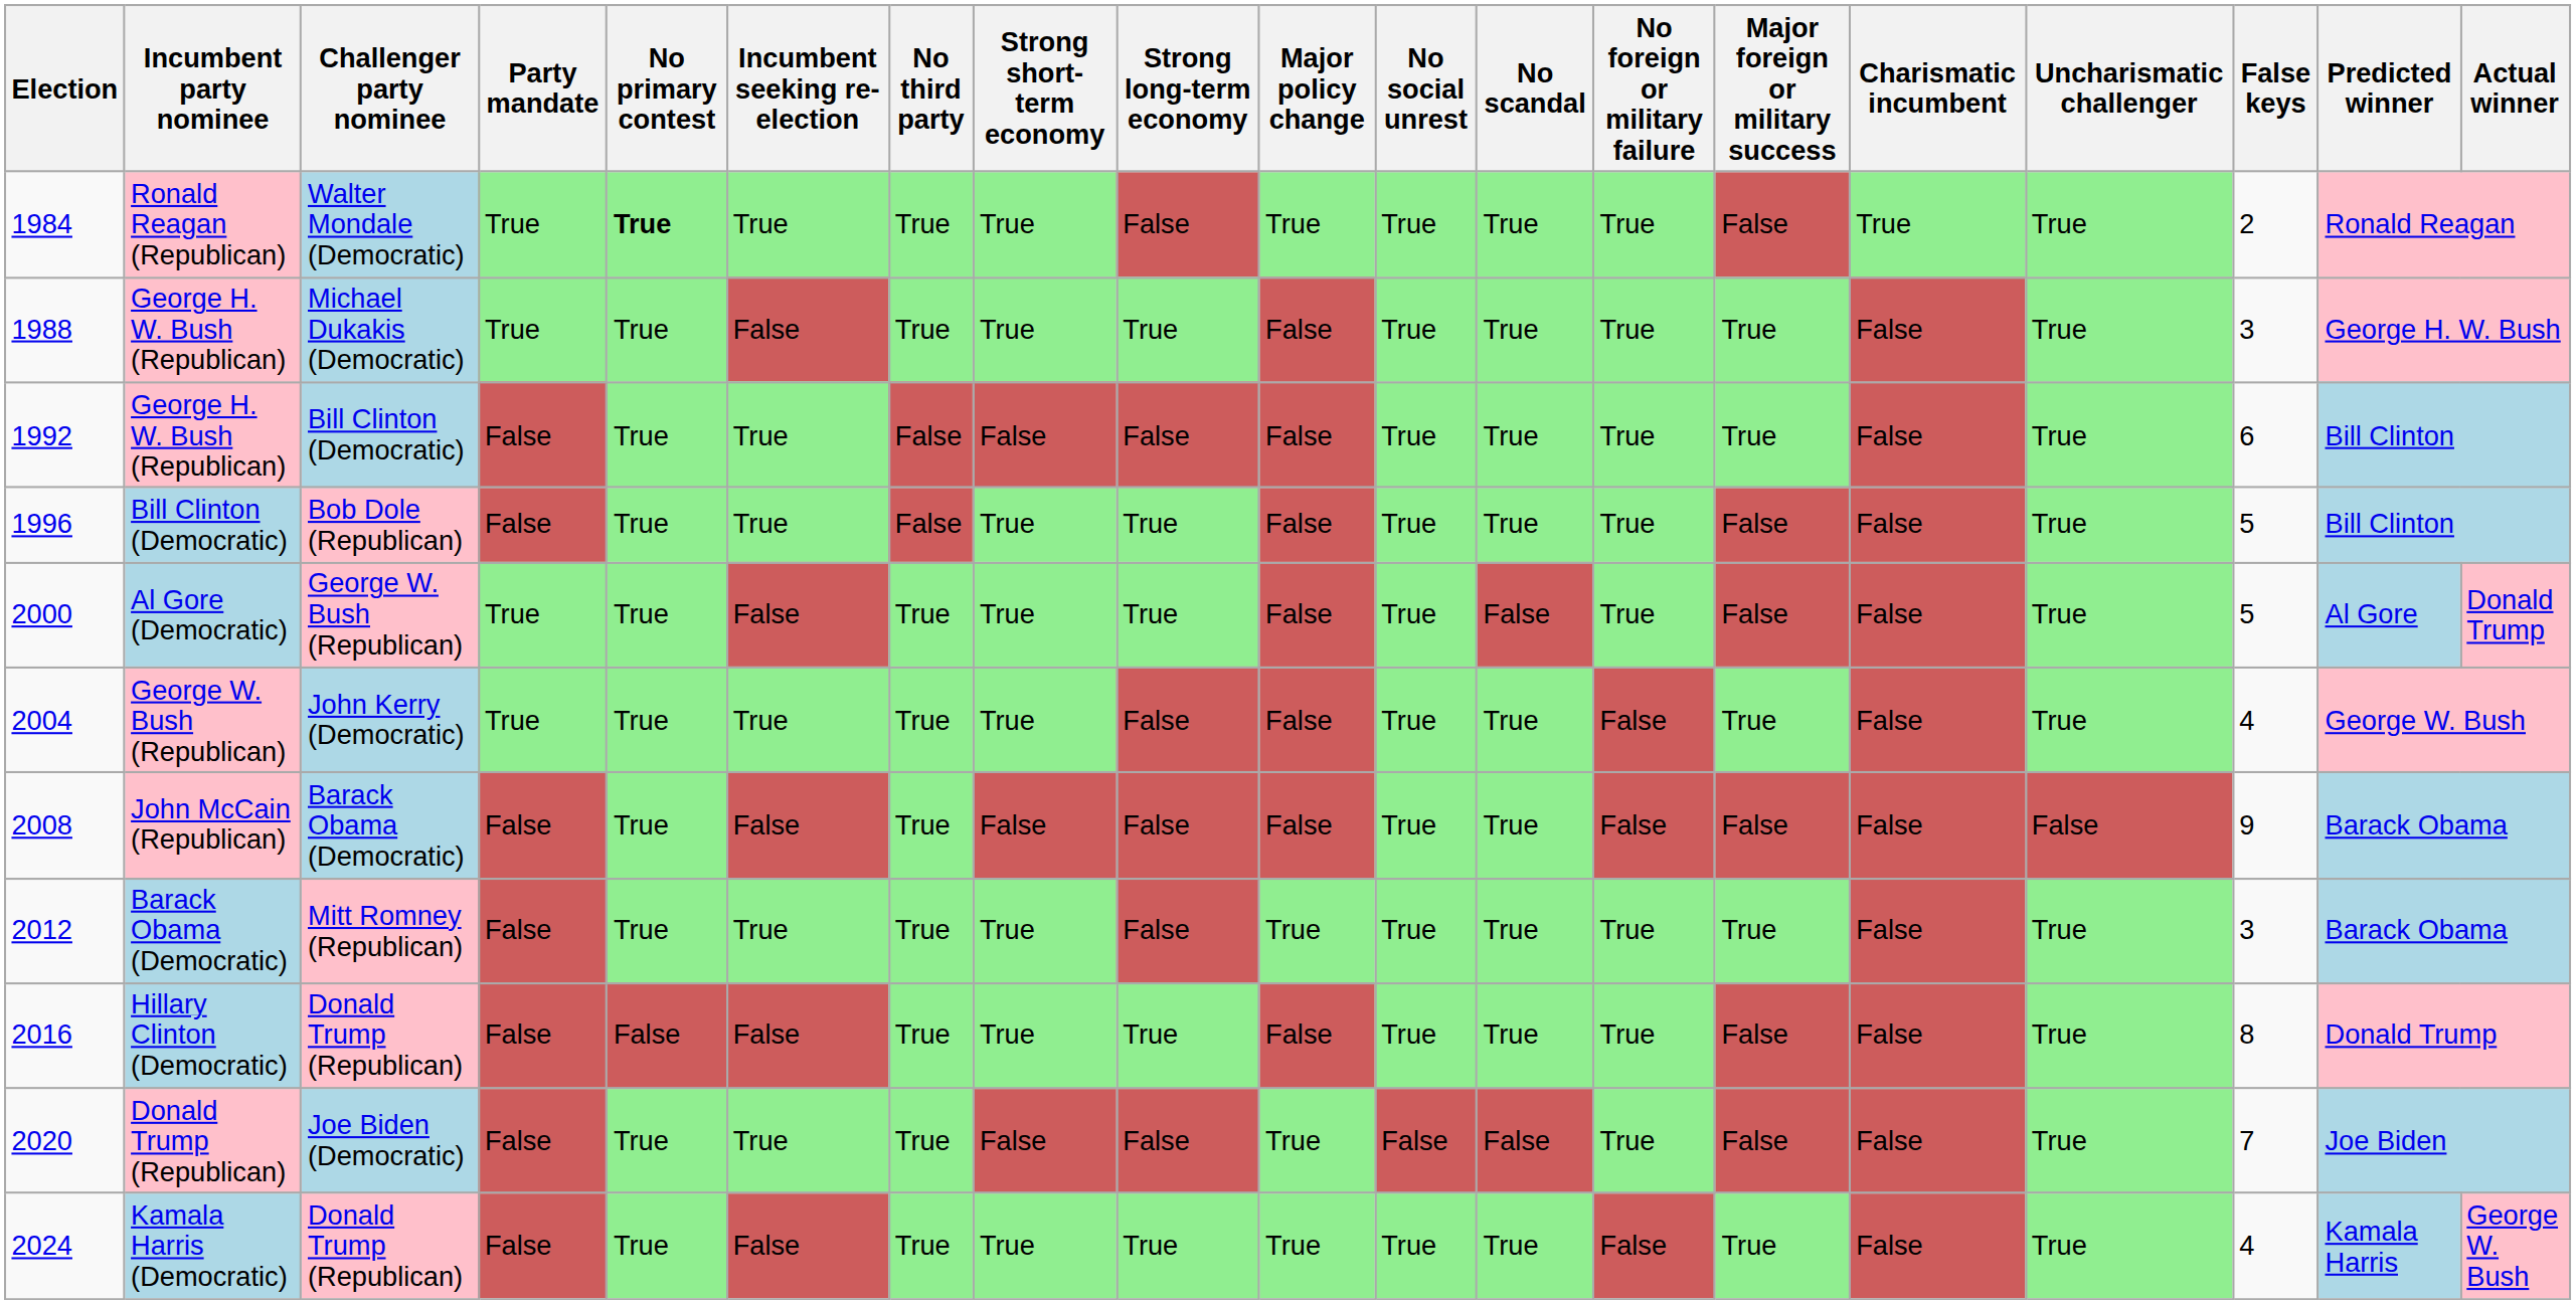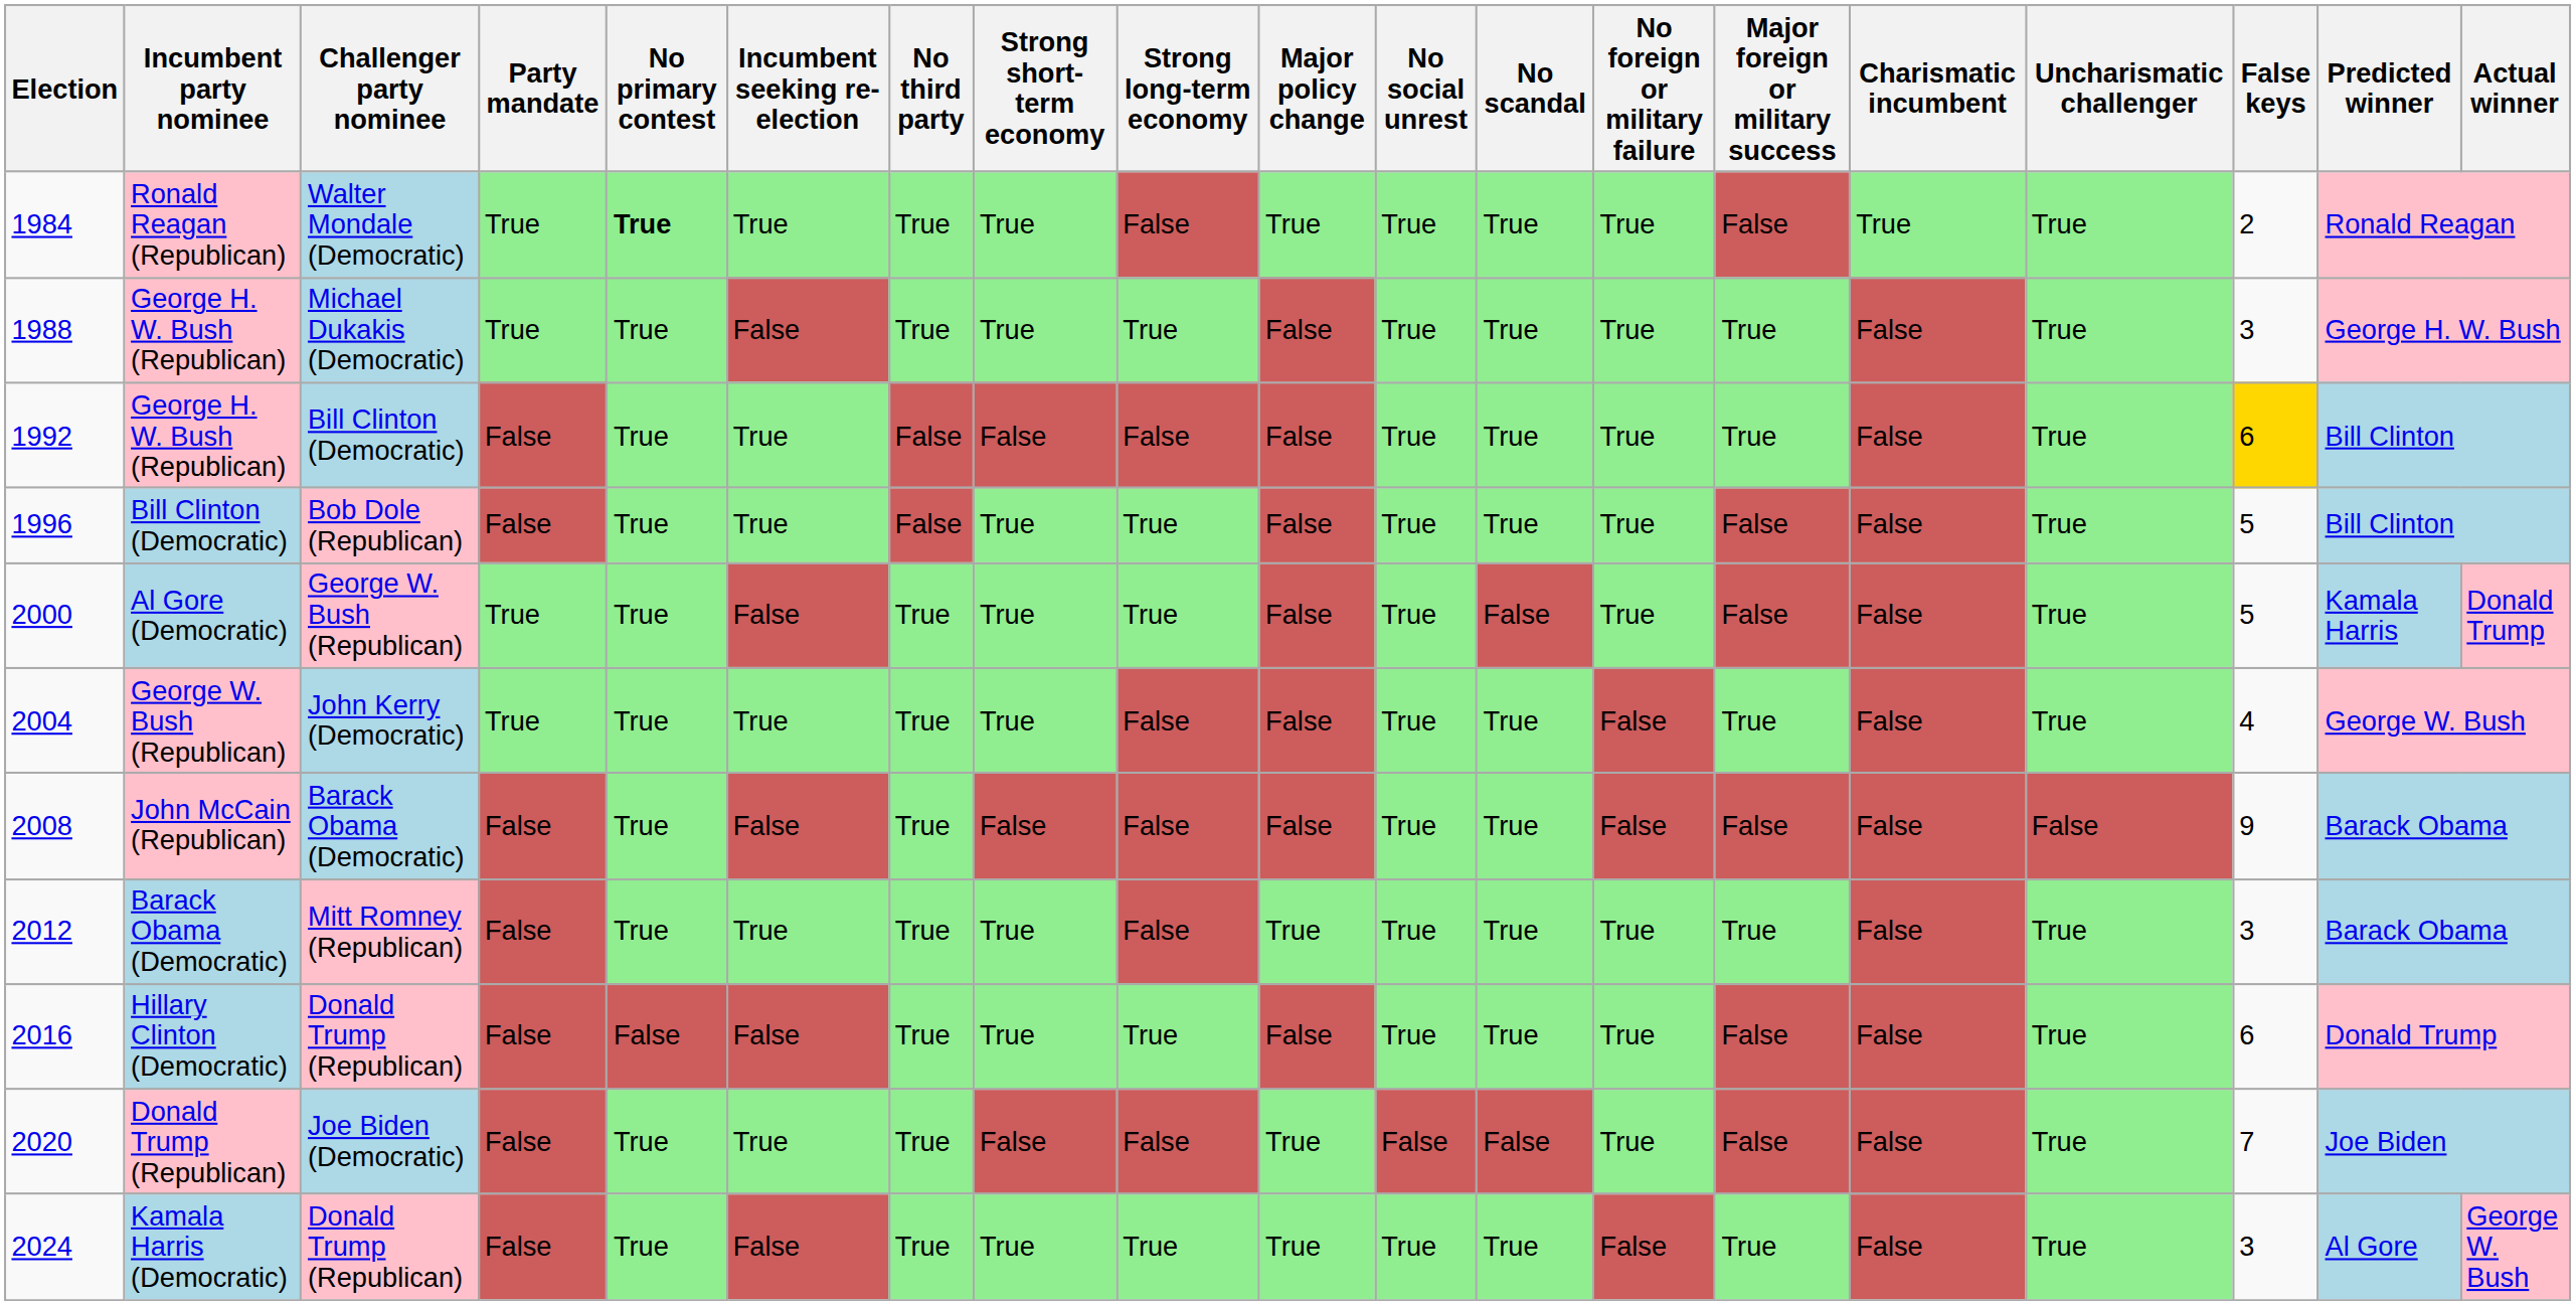George H. W. Bush (Republican) / Bill Clinton (Democratic) | False keys: no background -> gold background
Al Gore (Democratic) | Predicted winner: Al Gore -> Kamala Harris
Hillary Clinton (Democratic) | False keys: 8 -> 6
Kamala Harris (Democratic) | False keys: 4 -> 3
Kamala Harris (Democratic) | Predicted winner: Kamala Harris -> Al Gore
